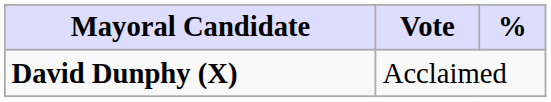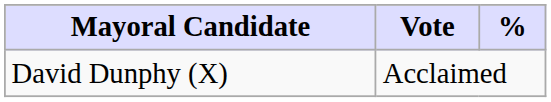David Dunphy (X) | Mayoral Candidate: bold -> normal
